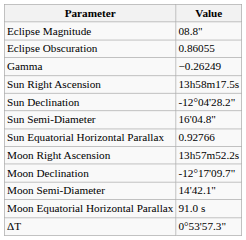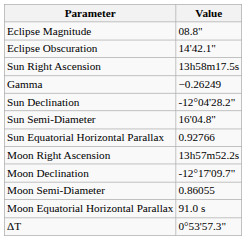Eclipse Obscuration | Value: 0.86055 -> 14'42.1"
rows swapped: Gamma <-> Sun Right Ascension
Moon Semi-Diameter | Value: 14'42.1" -> 0.86055
